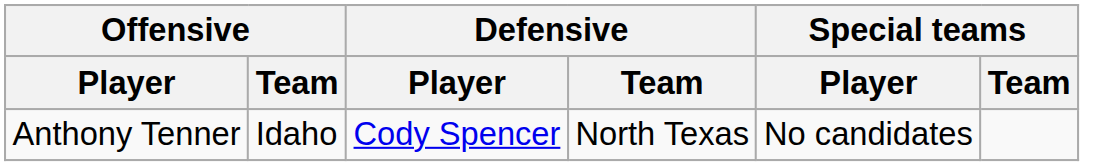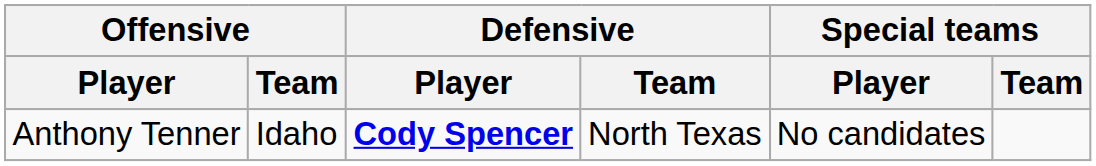Anthony Tenner | Defensive / Player: normal -> bold
